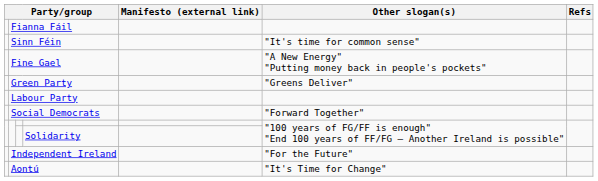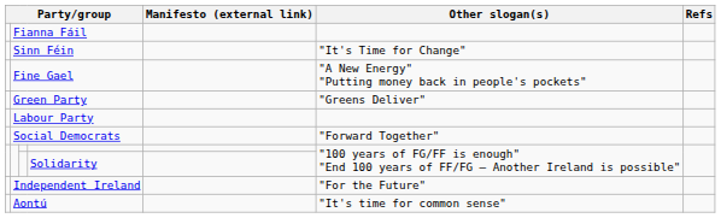Sinn Féin | Other slogan(s): "It's time for common sense" -> "It's Time for Change"
Aontú | Other slogan(s): "It's Time for Change" -> "It's time for common sense"
